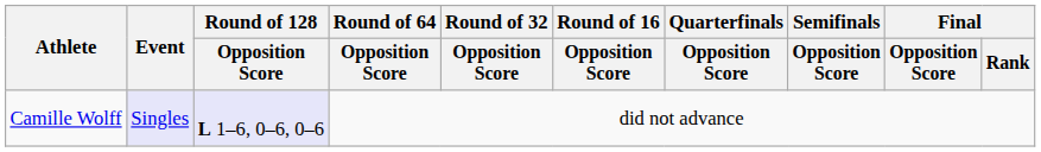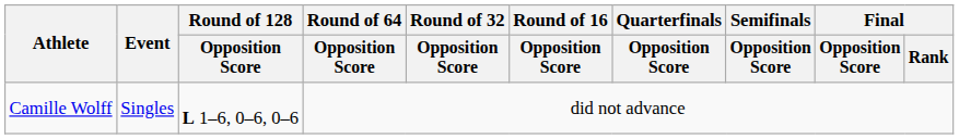Camille Wolff | Event: lavender background -> no background
Camille Wolff | Round of 128 / Opposition Score: lavender background -> no background
